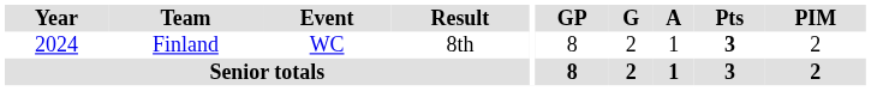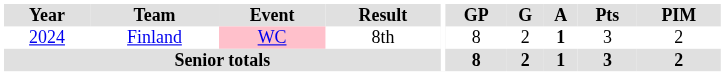Finland | Event: no background -> pink background
Finland | A: normal -> bold
Finland | Pts: bold -> normal
